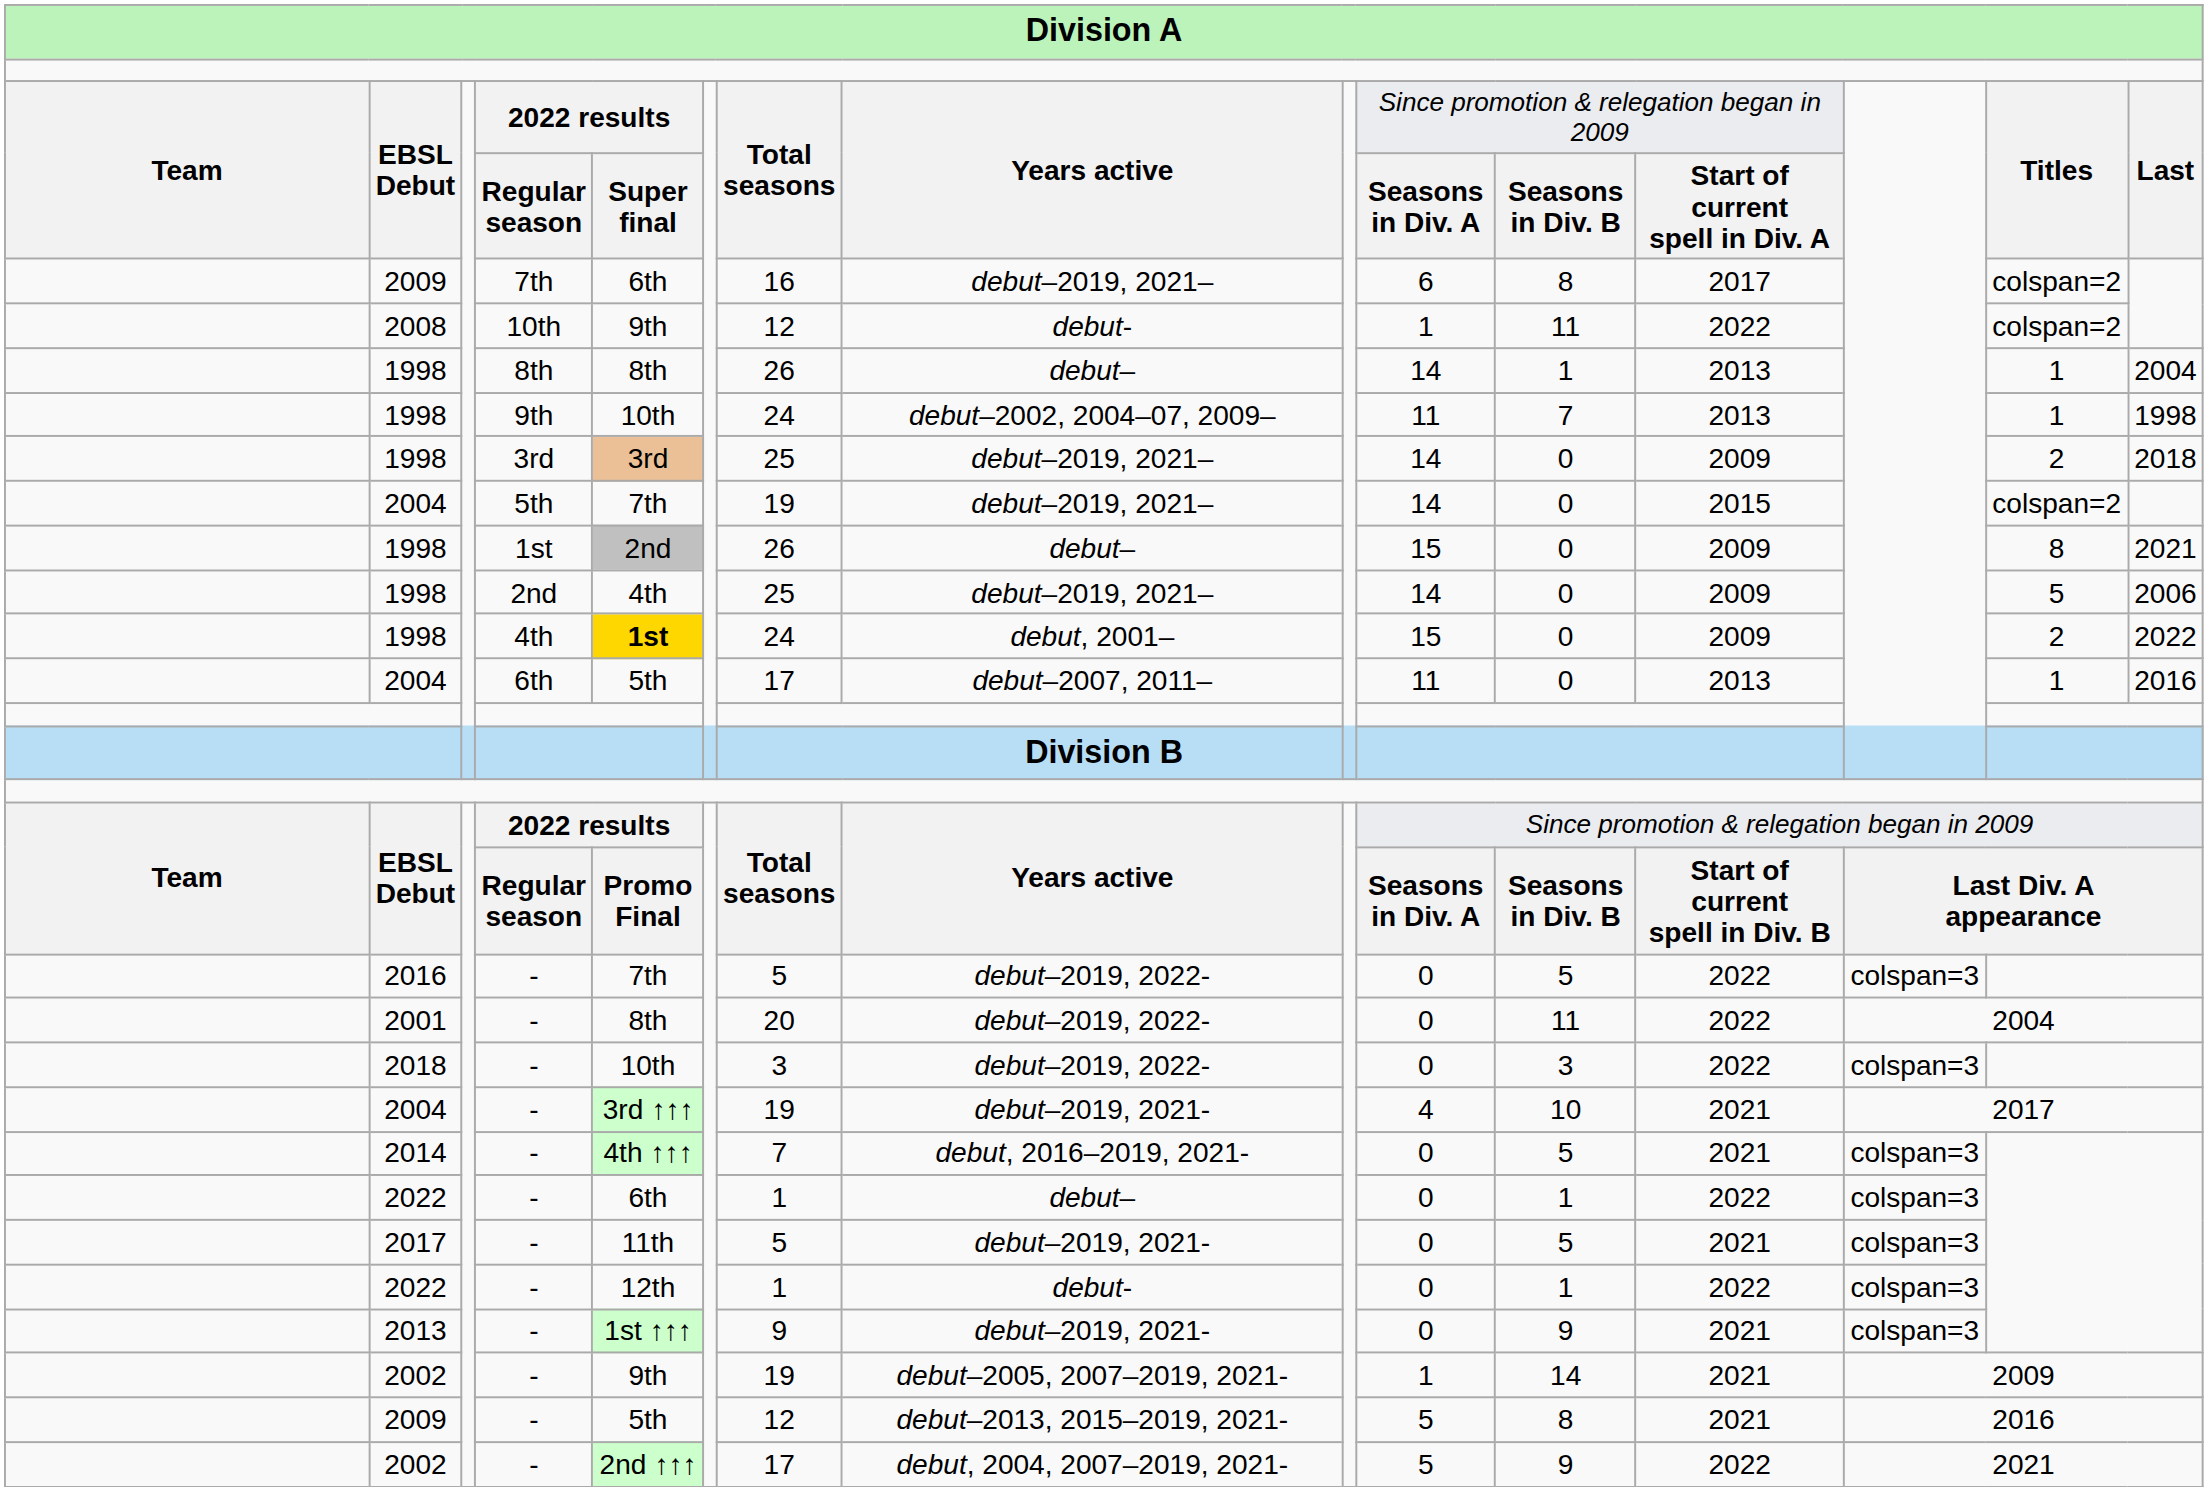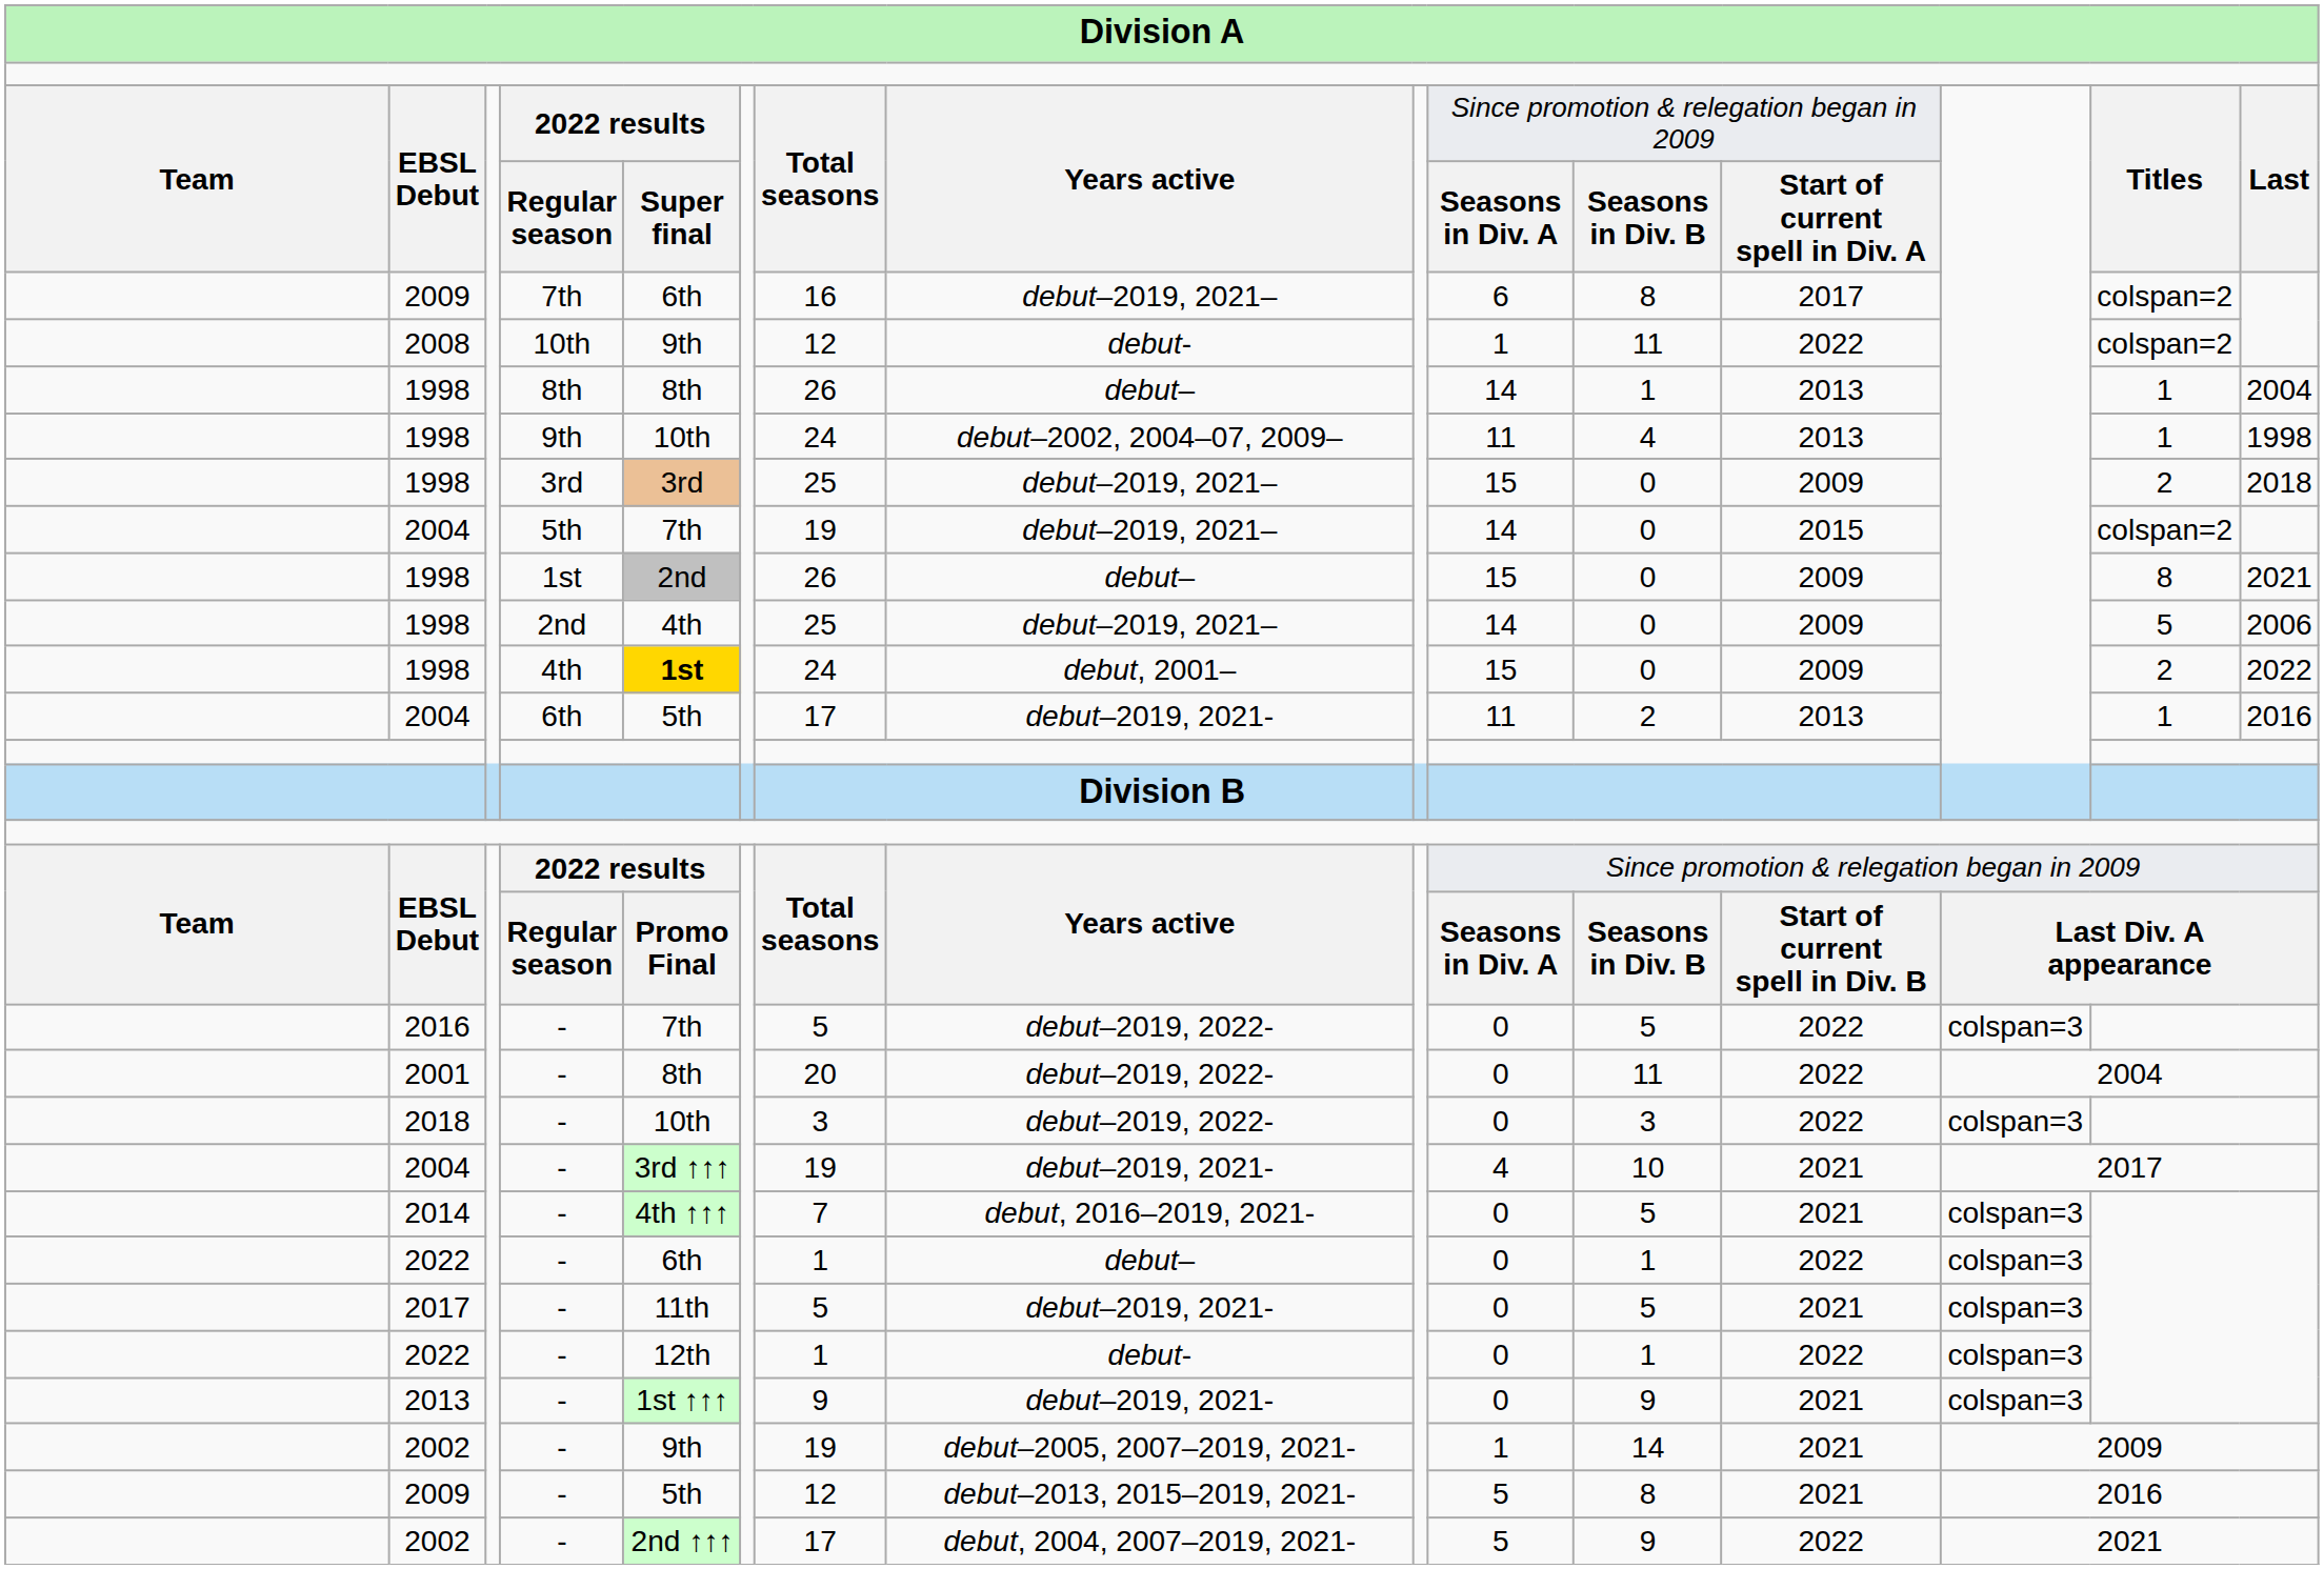1998 / 9th | column 11: 7 -> 4
1998 / 3rd | column 10: 14 -> 15
2004 / 6th | column 8: debut–2007, 2011– -> debut–2019, 2021-
2004 / 6th | column 11: 0 -> 2
